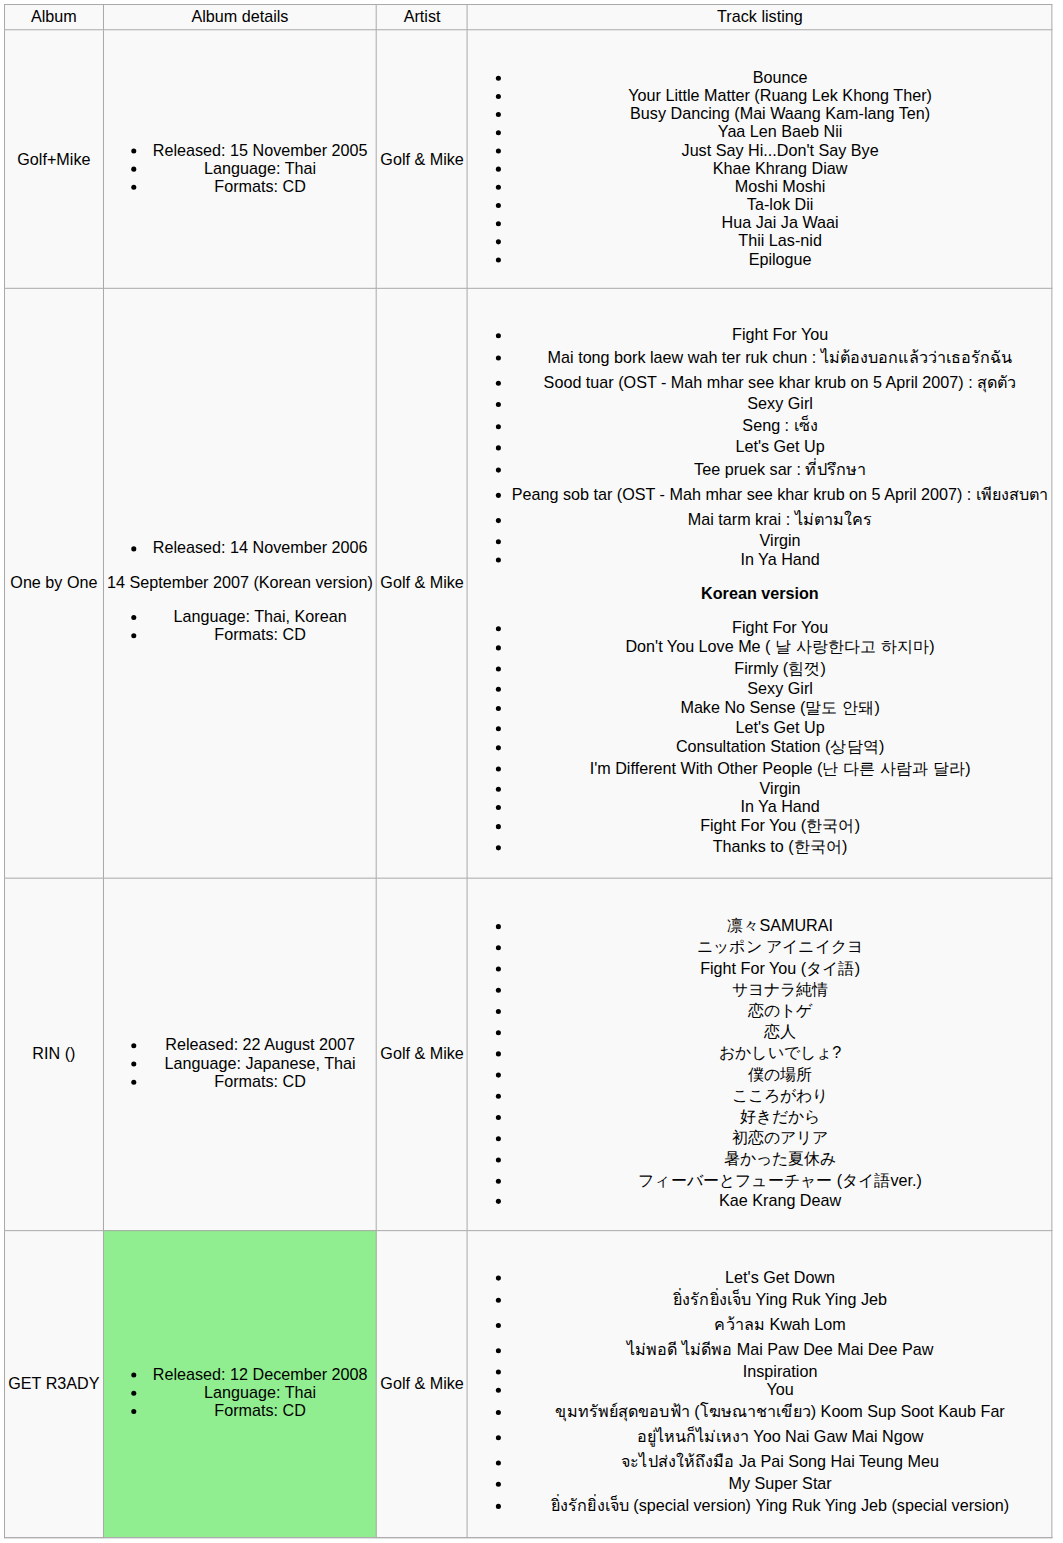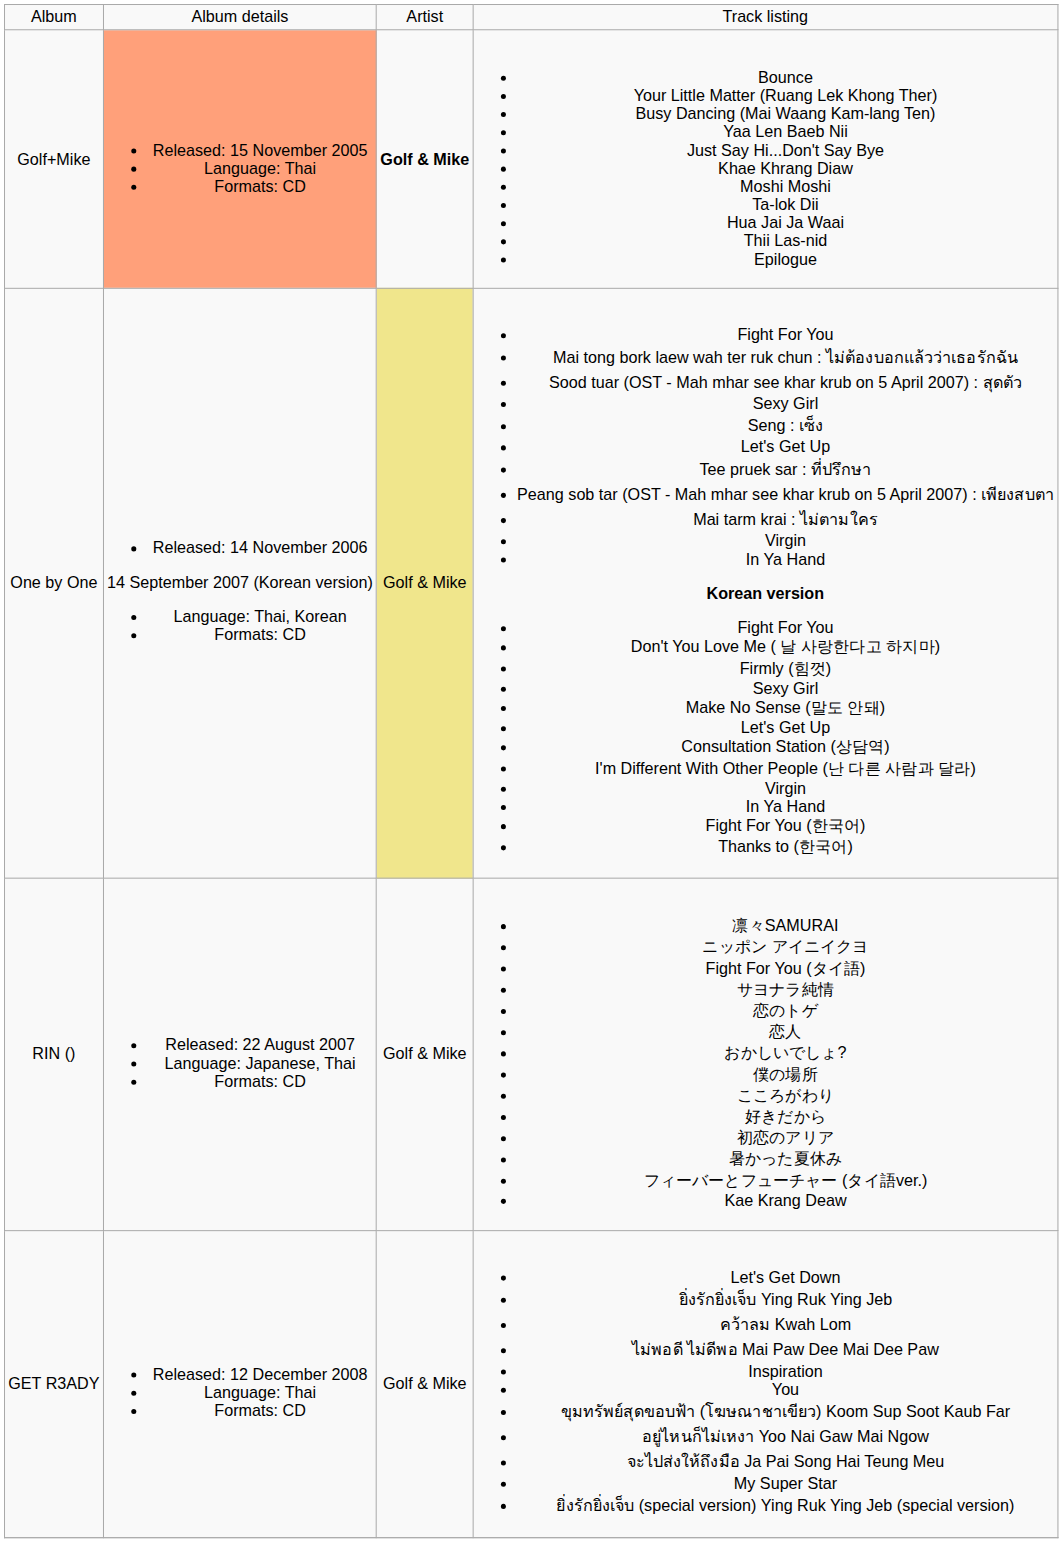Golf+Mike | column 2: no background -> lightsalmon background
Golf+Mike | column 3: normal -> bold
One by One | column 3: no background -> khaki background
GET R3ADY | column 2: lightgreen background -> no background
